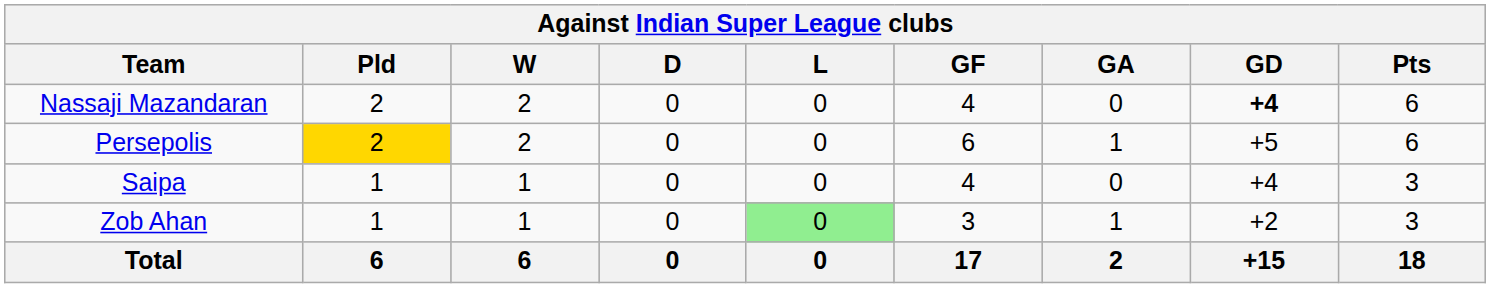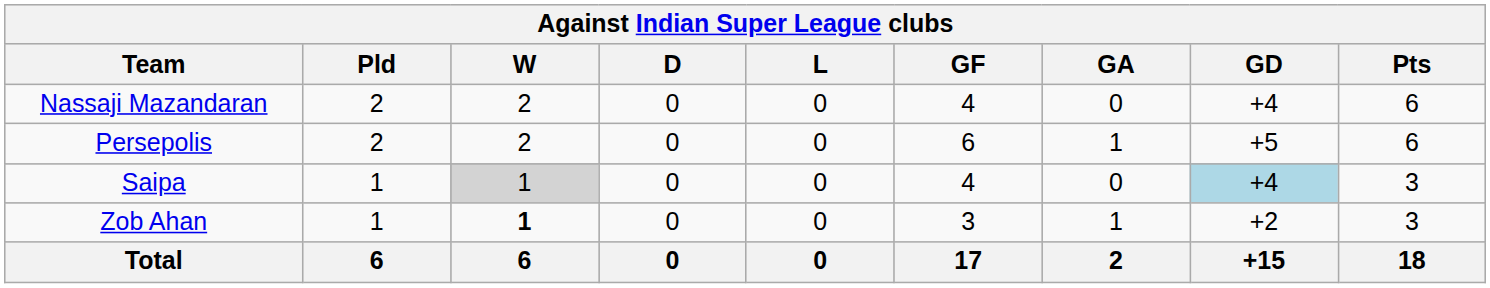Nassaji Mazandaran | GD: bold -> normal
Persepolis | Pld: gold background -> no background
Saipa | W: no background -> lightgrey background
Saipa | GD: no background -> lightblue background
Zob Ahan | W: normal -> bold
Zob Ahan | L: lightgreen background -> no background
